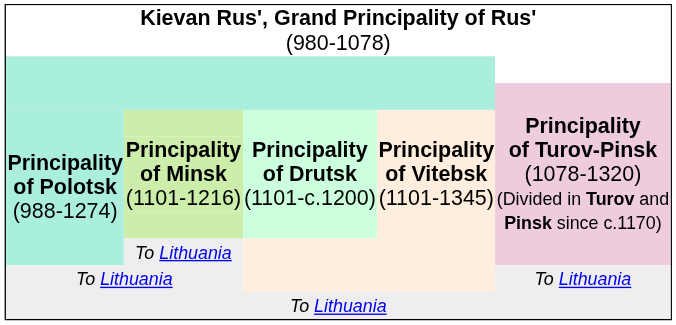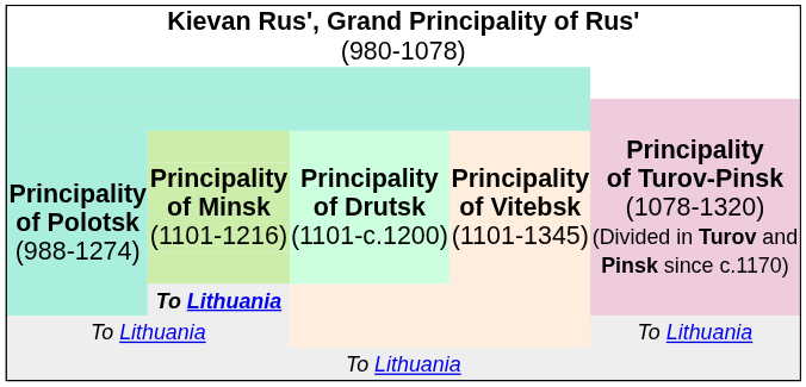Principality of Polotsk (988-1274) / To Lithuania | column 2: normal -> bold
